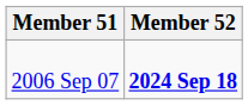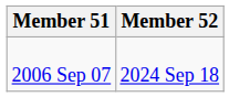2006 Sep 07 | Member 52: bold -> normal
